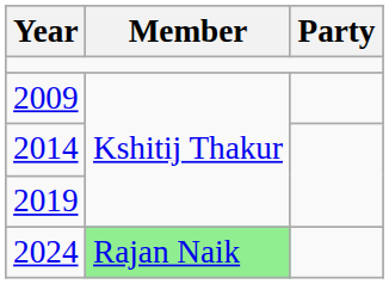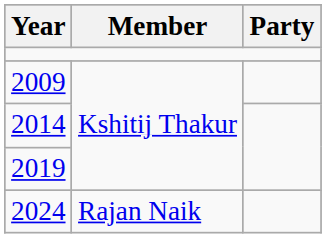2024 | Member: lightgreen background -> no background
